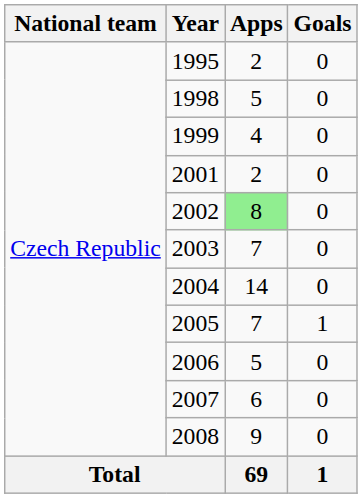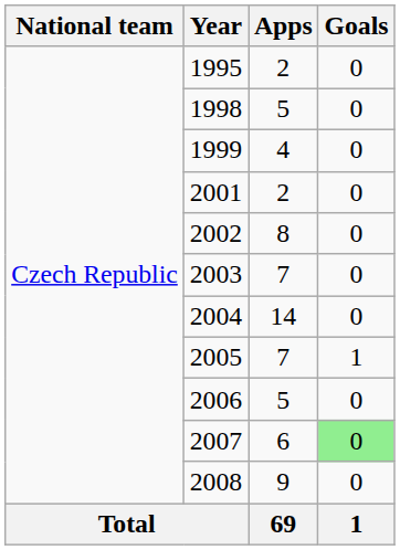2002 | Apps: lightgreen background -> no background
2007 | Goals: no background -> lightgreen background
